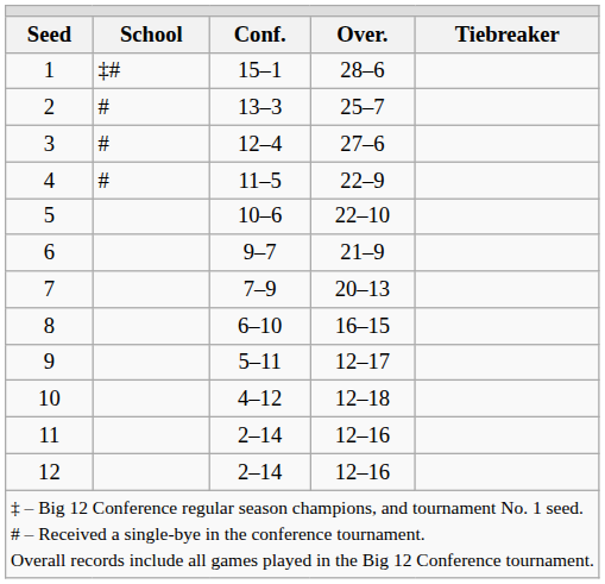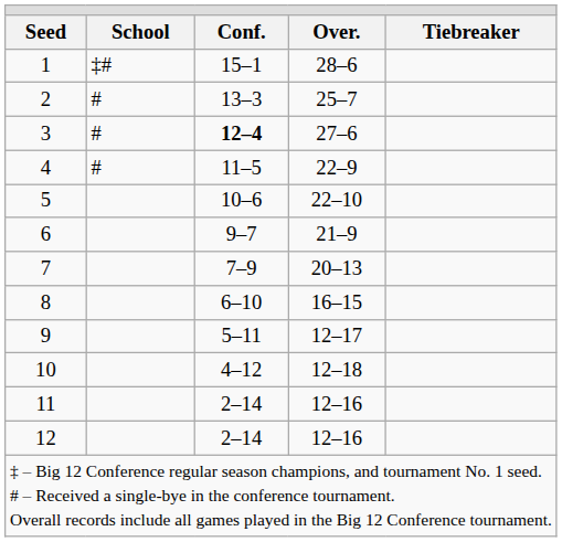3 | column 3: normal -> bold
